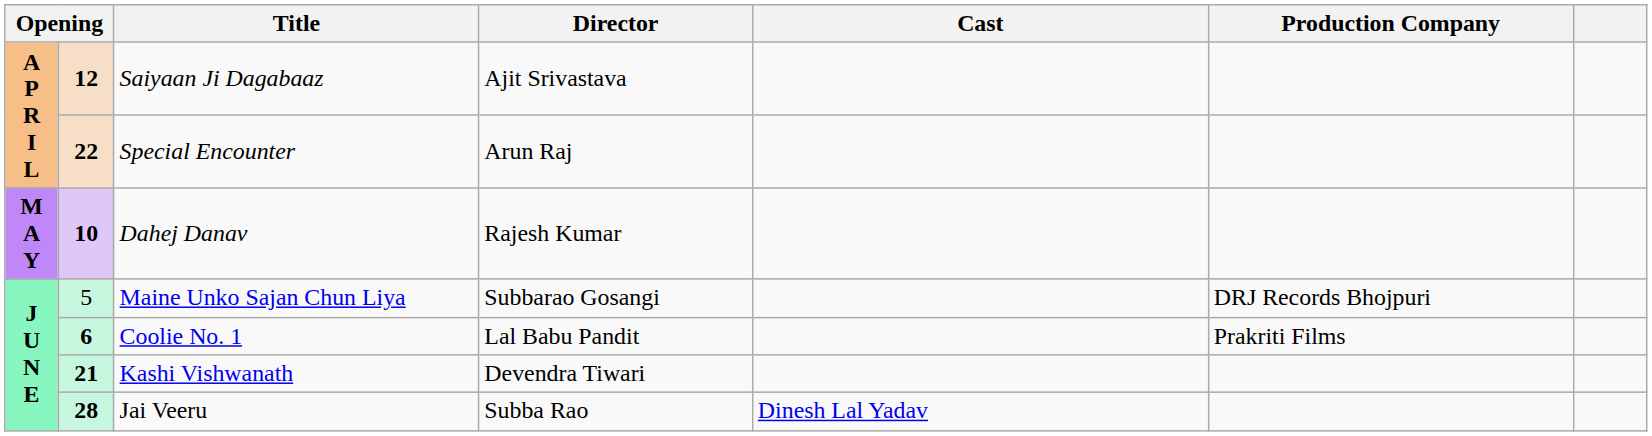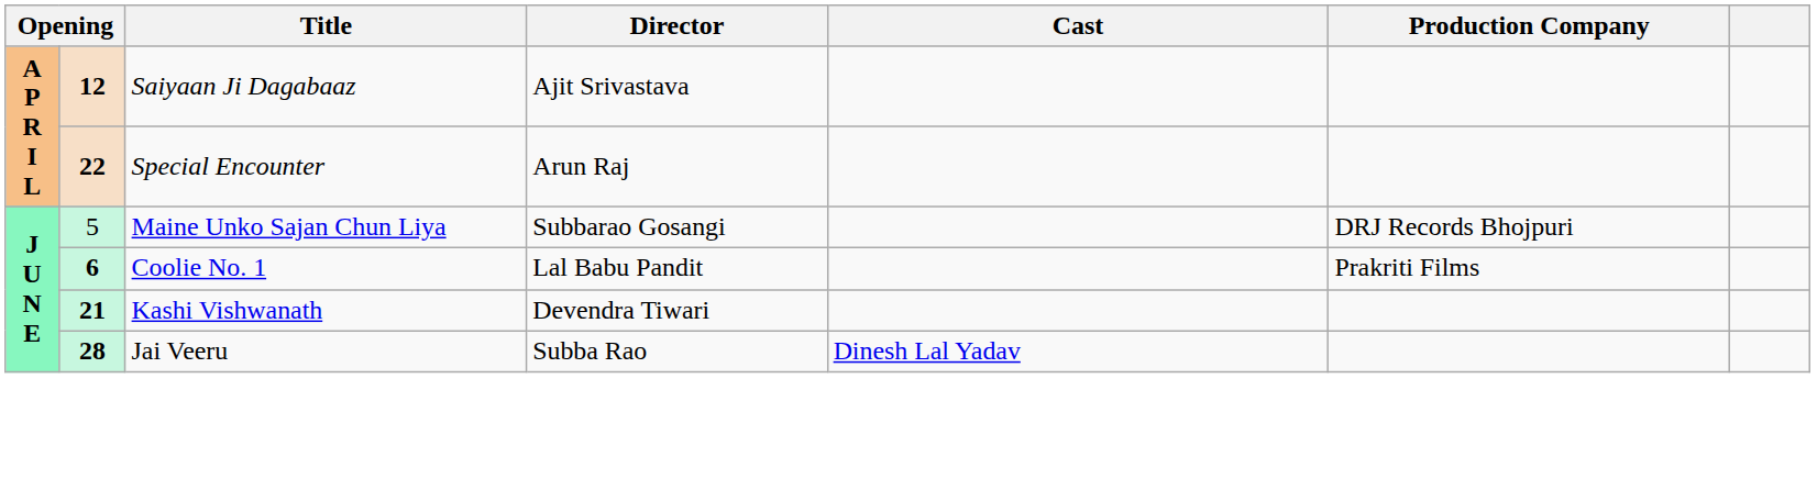- row: M A Y | 10 | Dahej Danav | Rajesh Kumar
